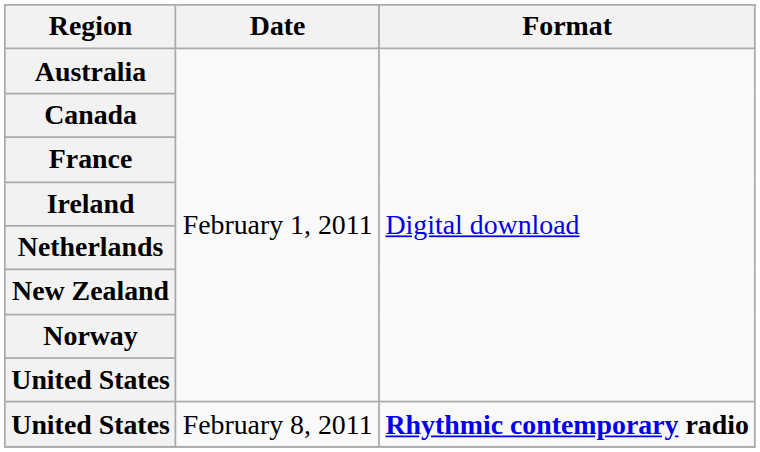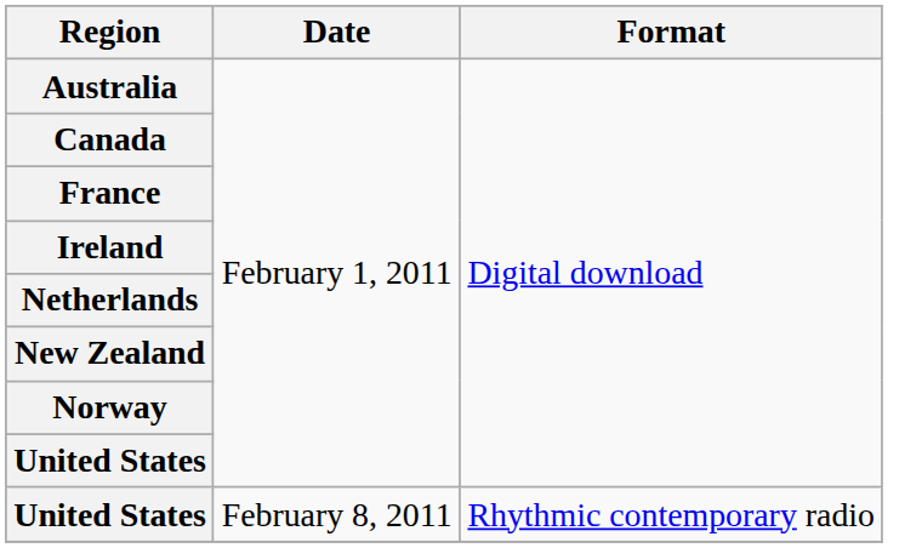United States / February 8, 2011 | Format: bold -> normal
